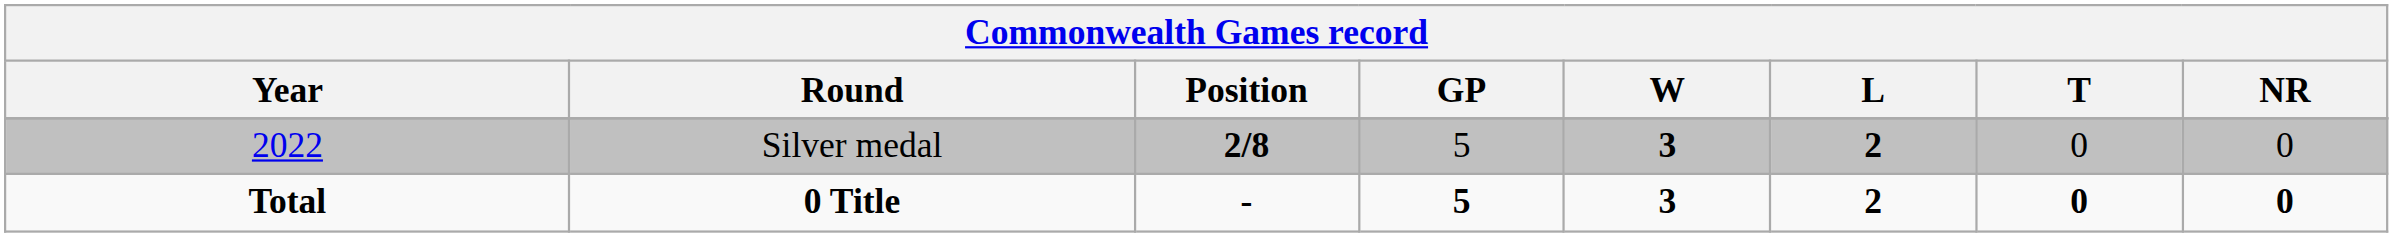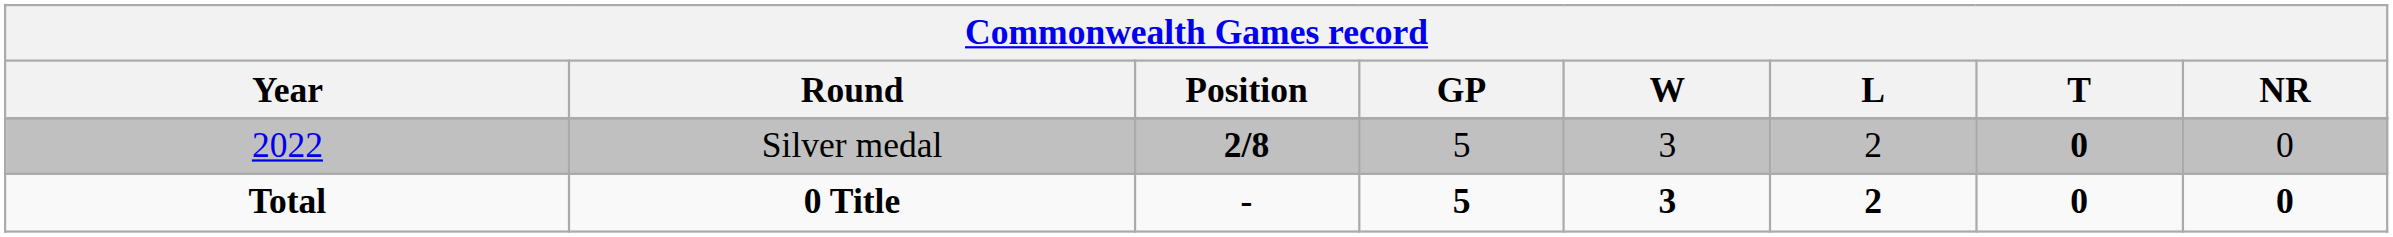2022 | W: bold -> normal
2022 | L: bold -> normal
2022 | T: normal -> bold
